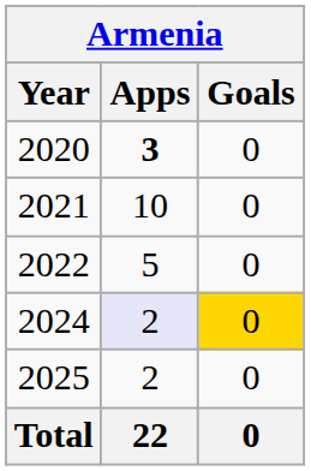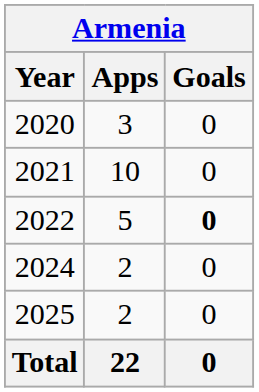2020 | Apps: bold -> normal
2022 | Goals: normal -> bold
2024 | Apps: lavender background -> no background
2024 | Goals: gold background -> no background
